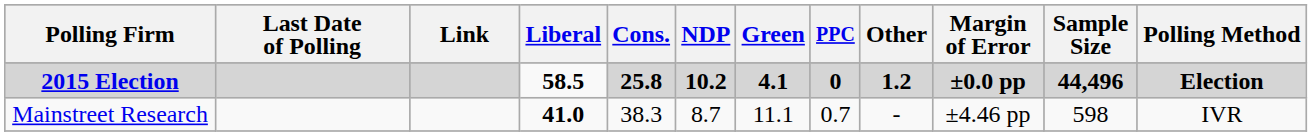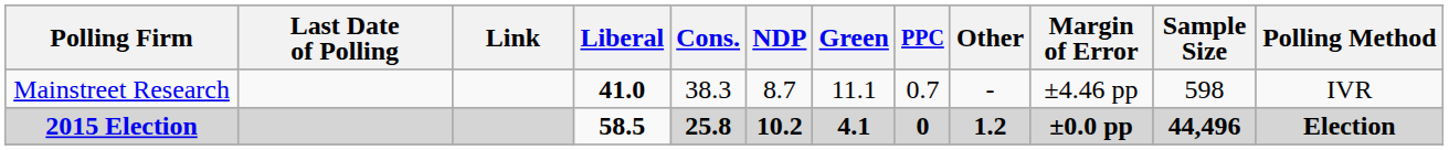rows swapped: Mainstreet Research <-> 2015 Election
